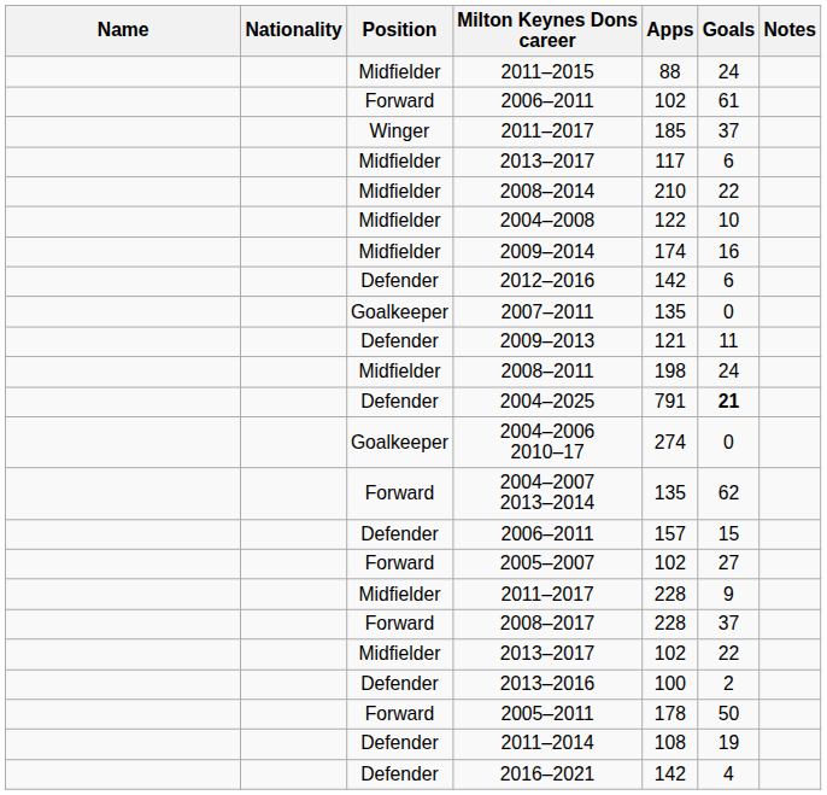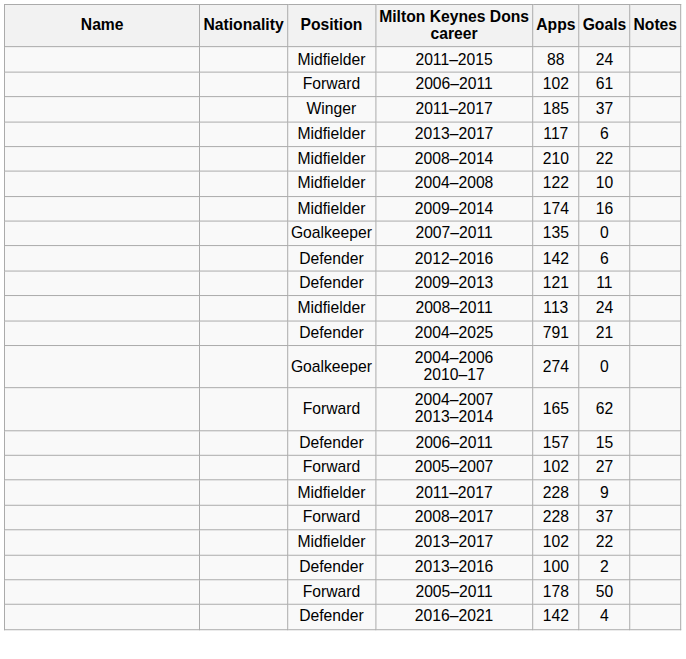rows swapped: 2007–2011 <-> 2012–2016
2008–2011 | Apps: 198 -> 113
2004–2025 | Goals: bold -> normal
2004–2007 2013–2014 | Apps: 135 -> 165
- row: Defender | 2011–2014 | 108 | 19
